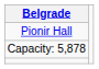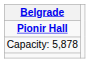Pionir Hall | Belgrade: normal -> bold
